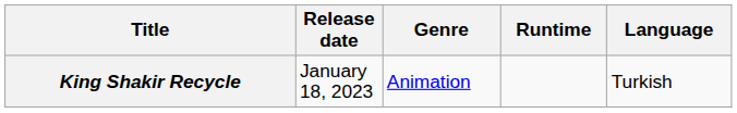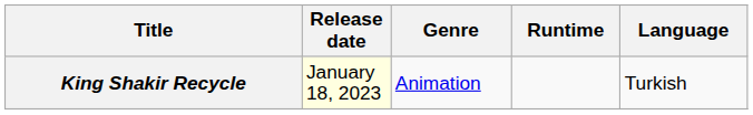King Shakir Recycle | Release date: no background -> lightyellow background
